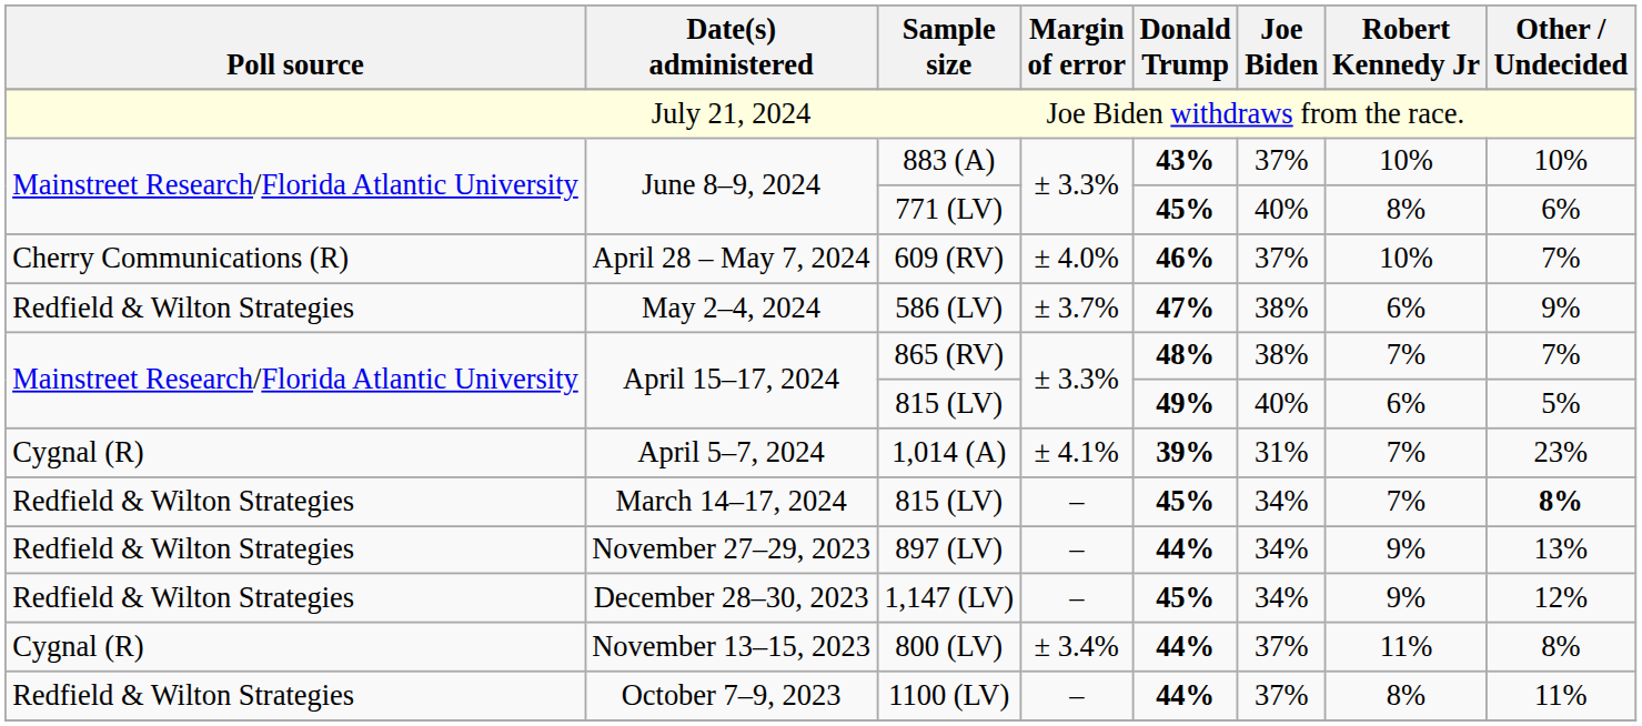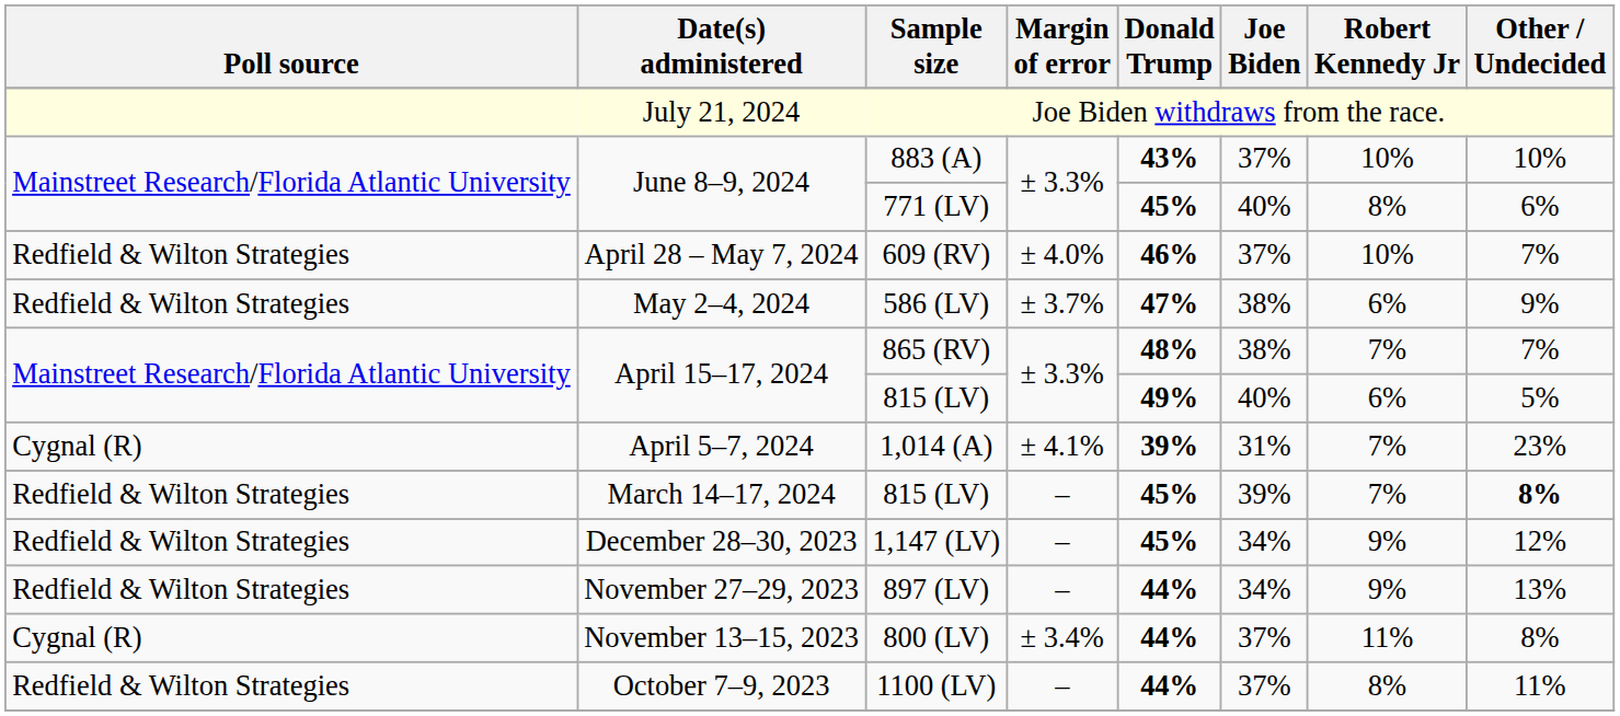609 (RV) | Poll source: Cherry Communications (R) -> Redfield & Wilton Strategies
March 14–17, 2024 / 815 (LV) | Joe Biden: 34% -> 39%
rows swapped: 1,147 (LV) <-> 897 (LV)
